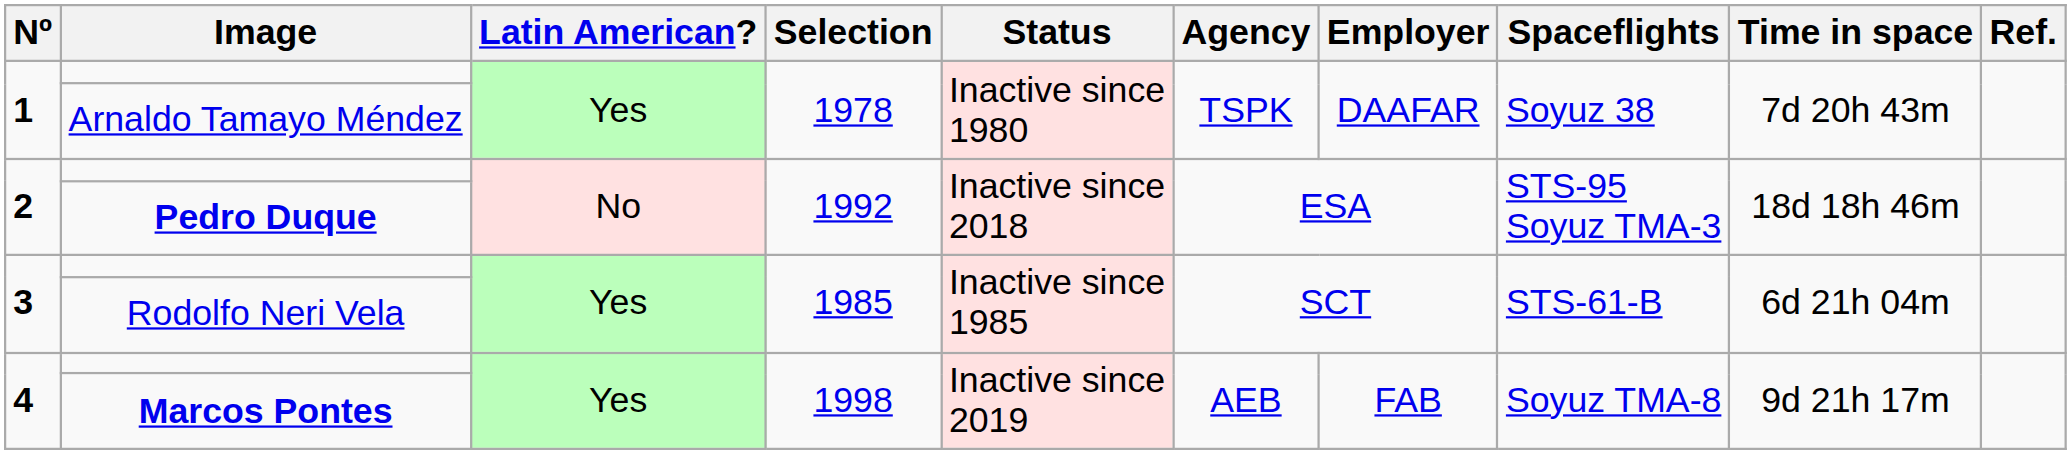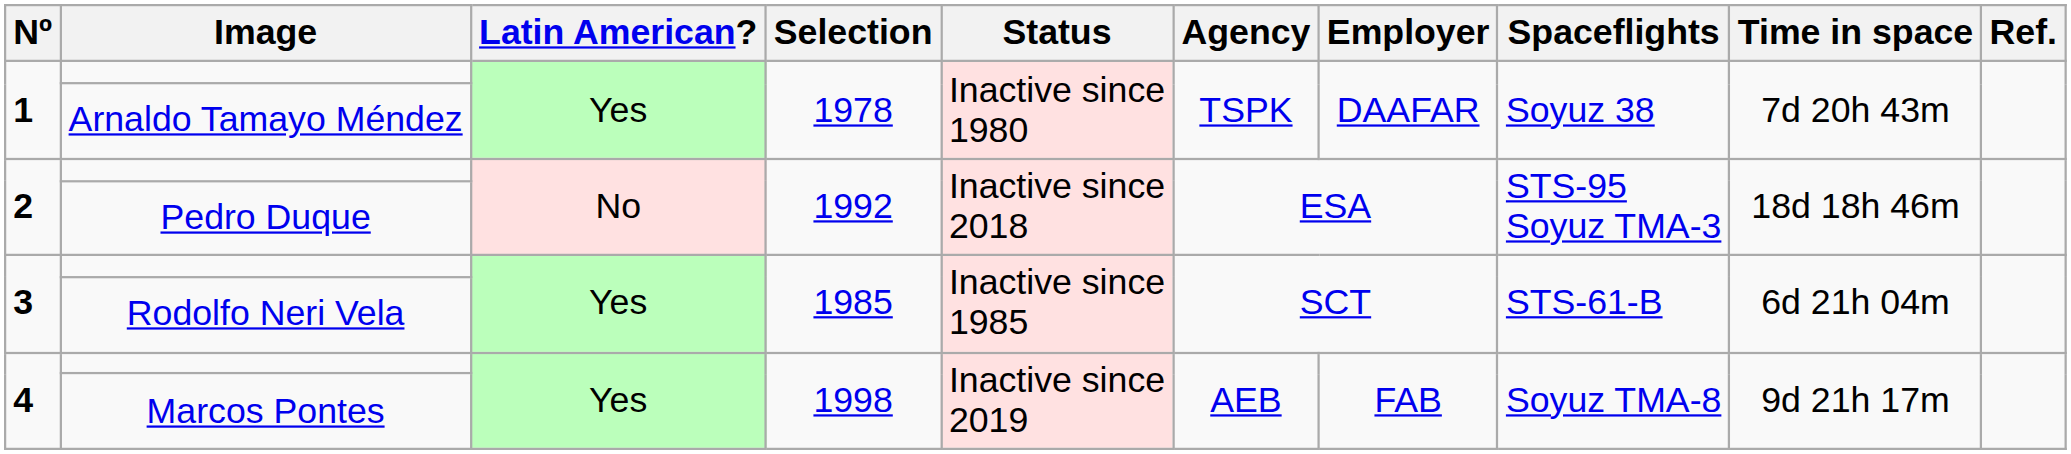Pedro Duque | Image: bold -> normal
Marcos Pontes | Image: bold -> normal
